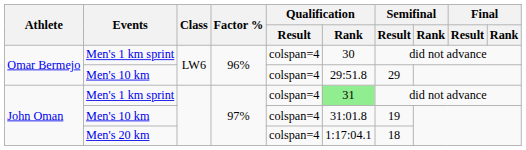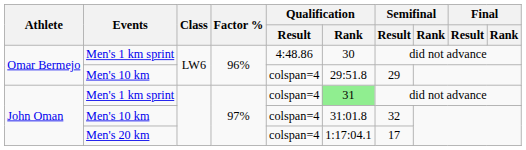Omar Bermejo / Men's 1 km sprint | Qualification / Result: colspan=4 -> 4:48.86
John Oman / Men's 10 km | Semifinal / Result: 19 -> 32
Men's 20 km | Semifinal / Result: 18 -> 17
